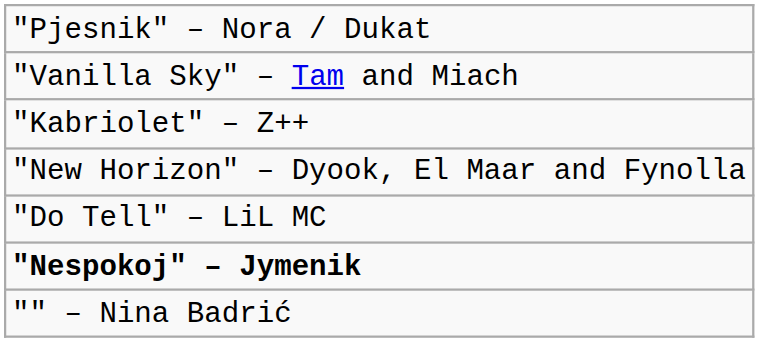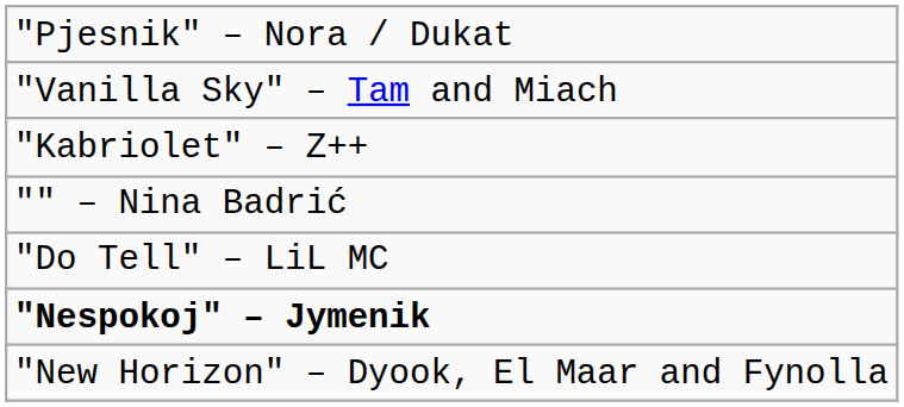row 4 | column 1: "New Horizon" – Dyook, El Maar and Fynolla -> "" – Nina Badrić
row 7 | column 1: "" – Nina Badrić -> "New Horizon" – Dyook, El Maar and Fynolla
